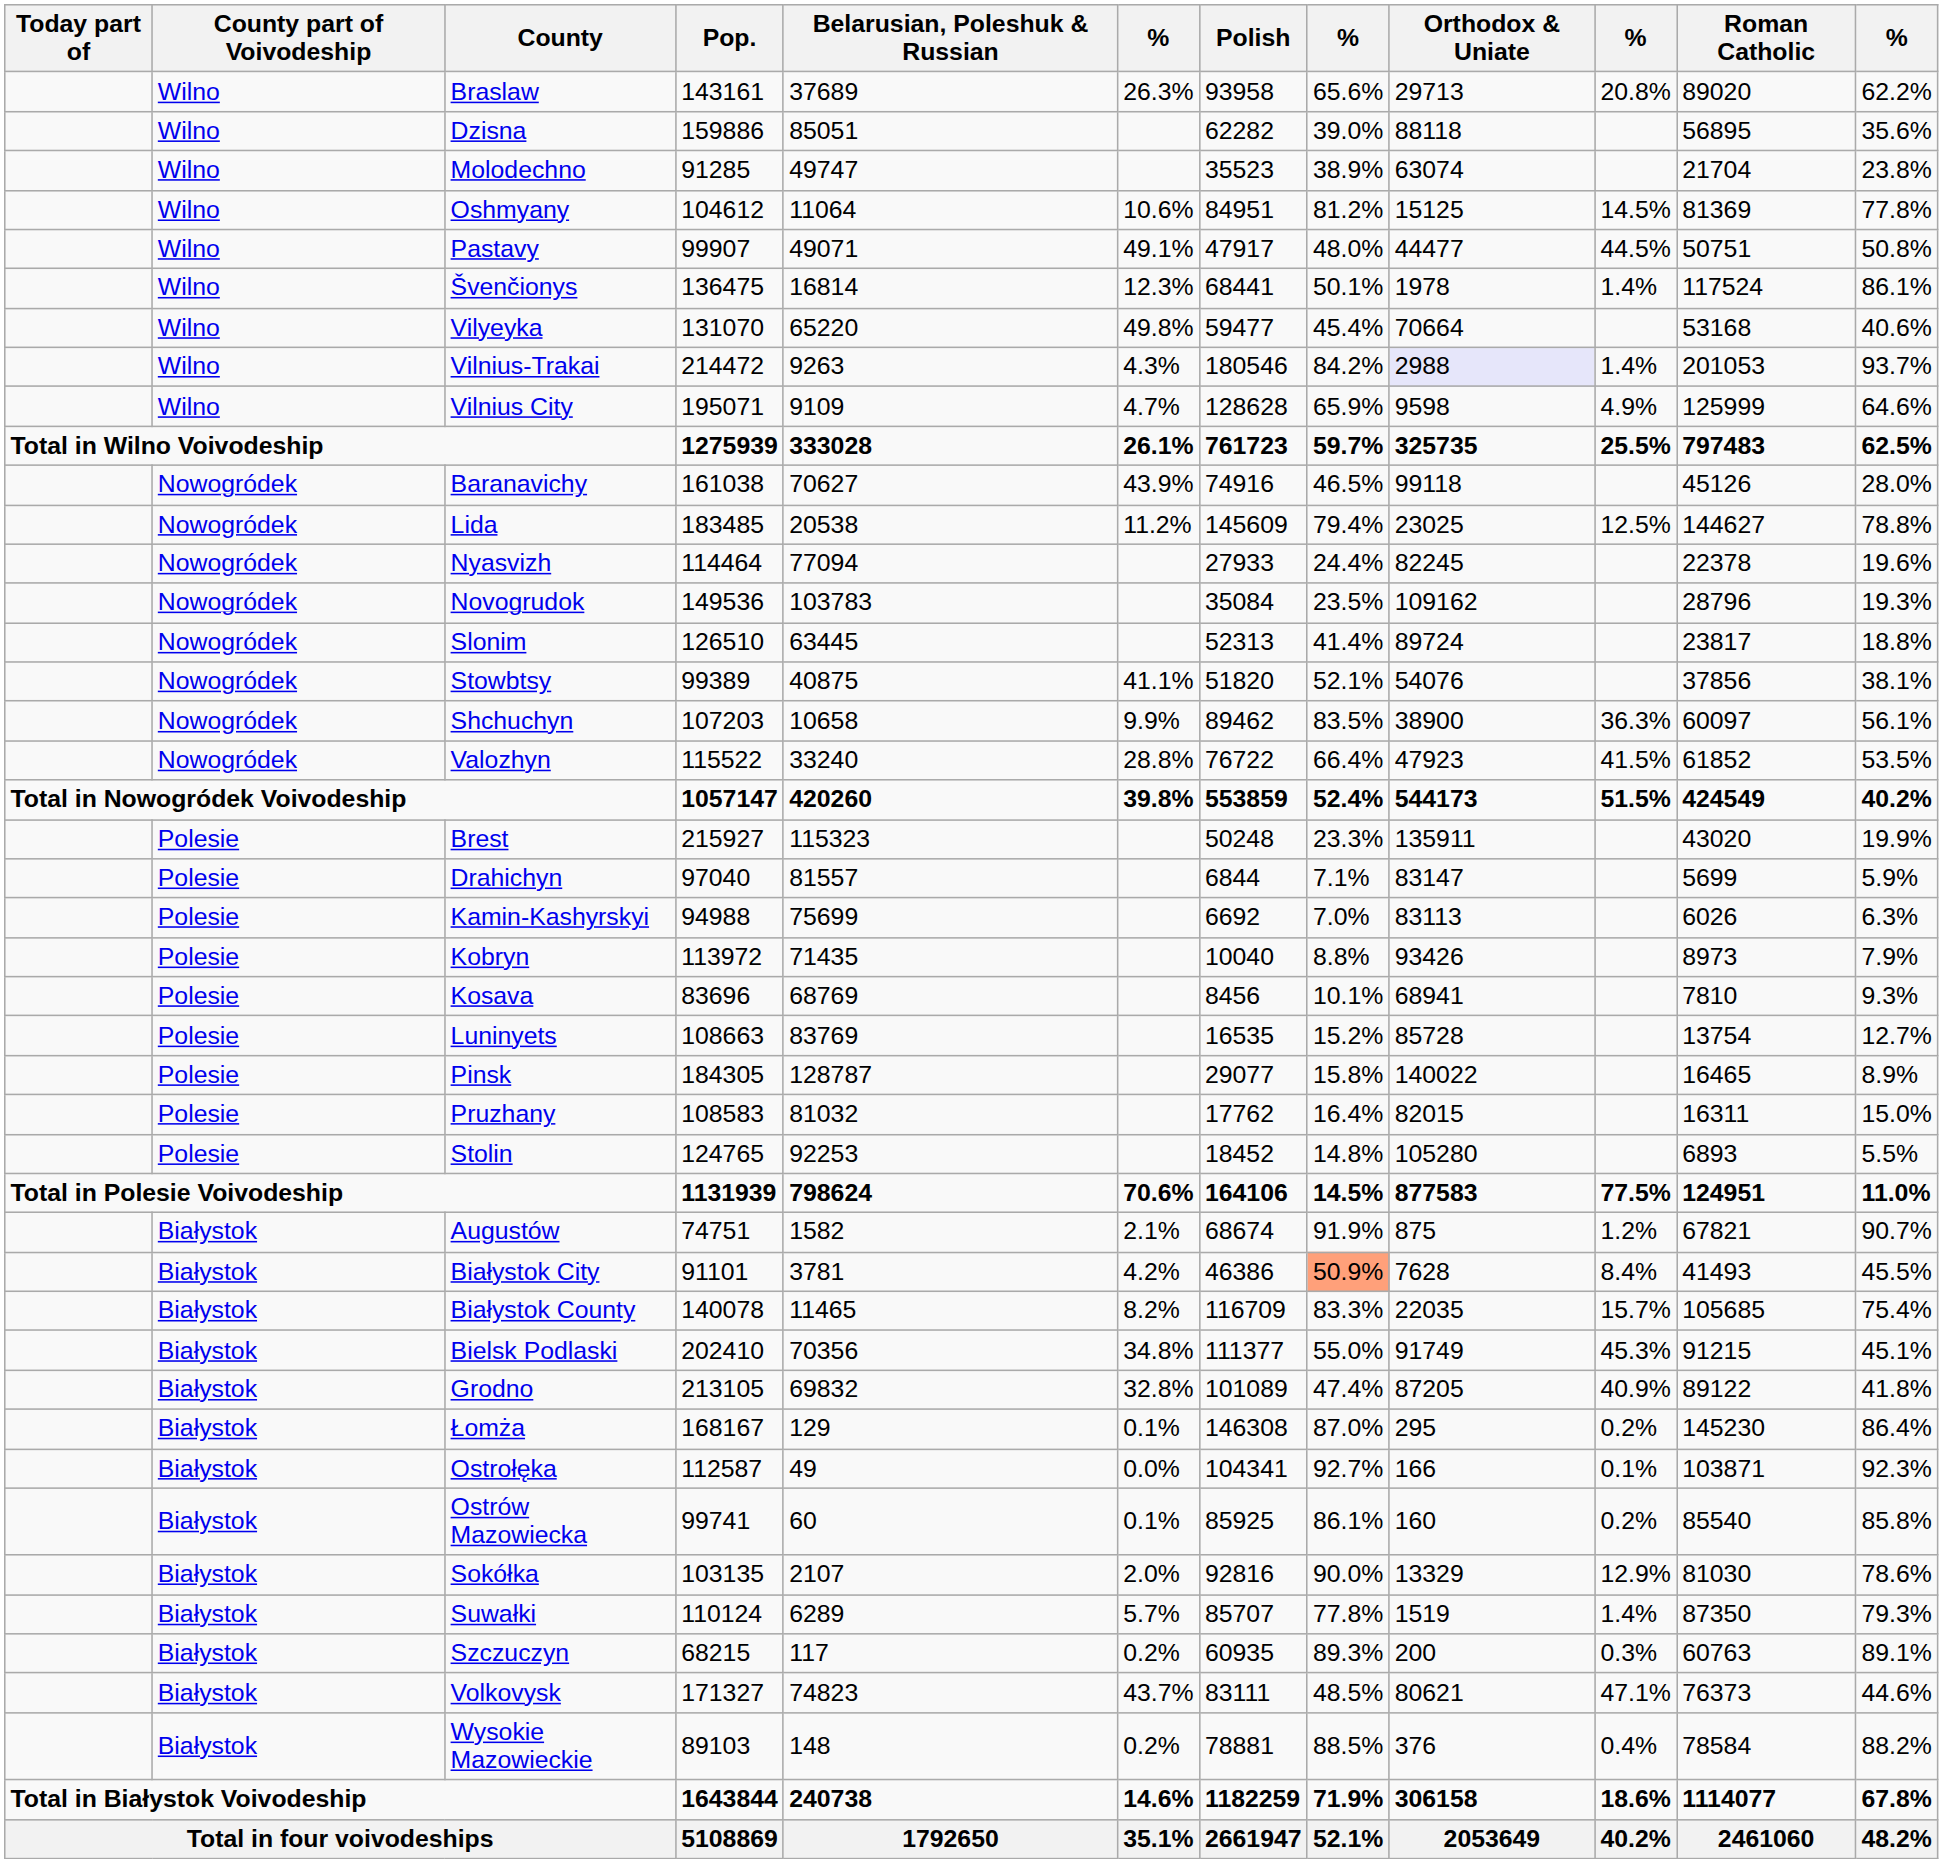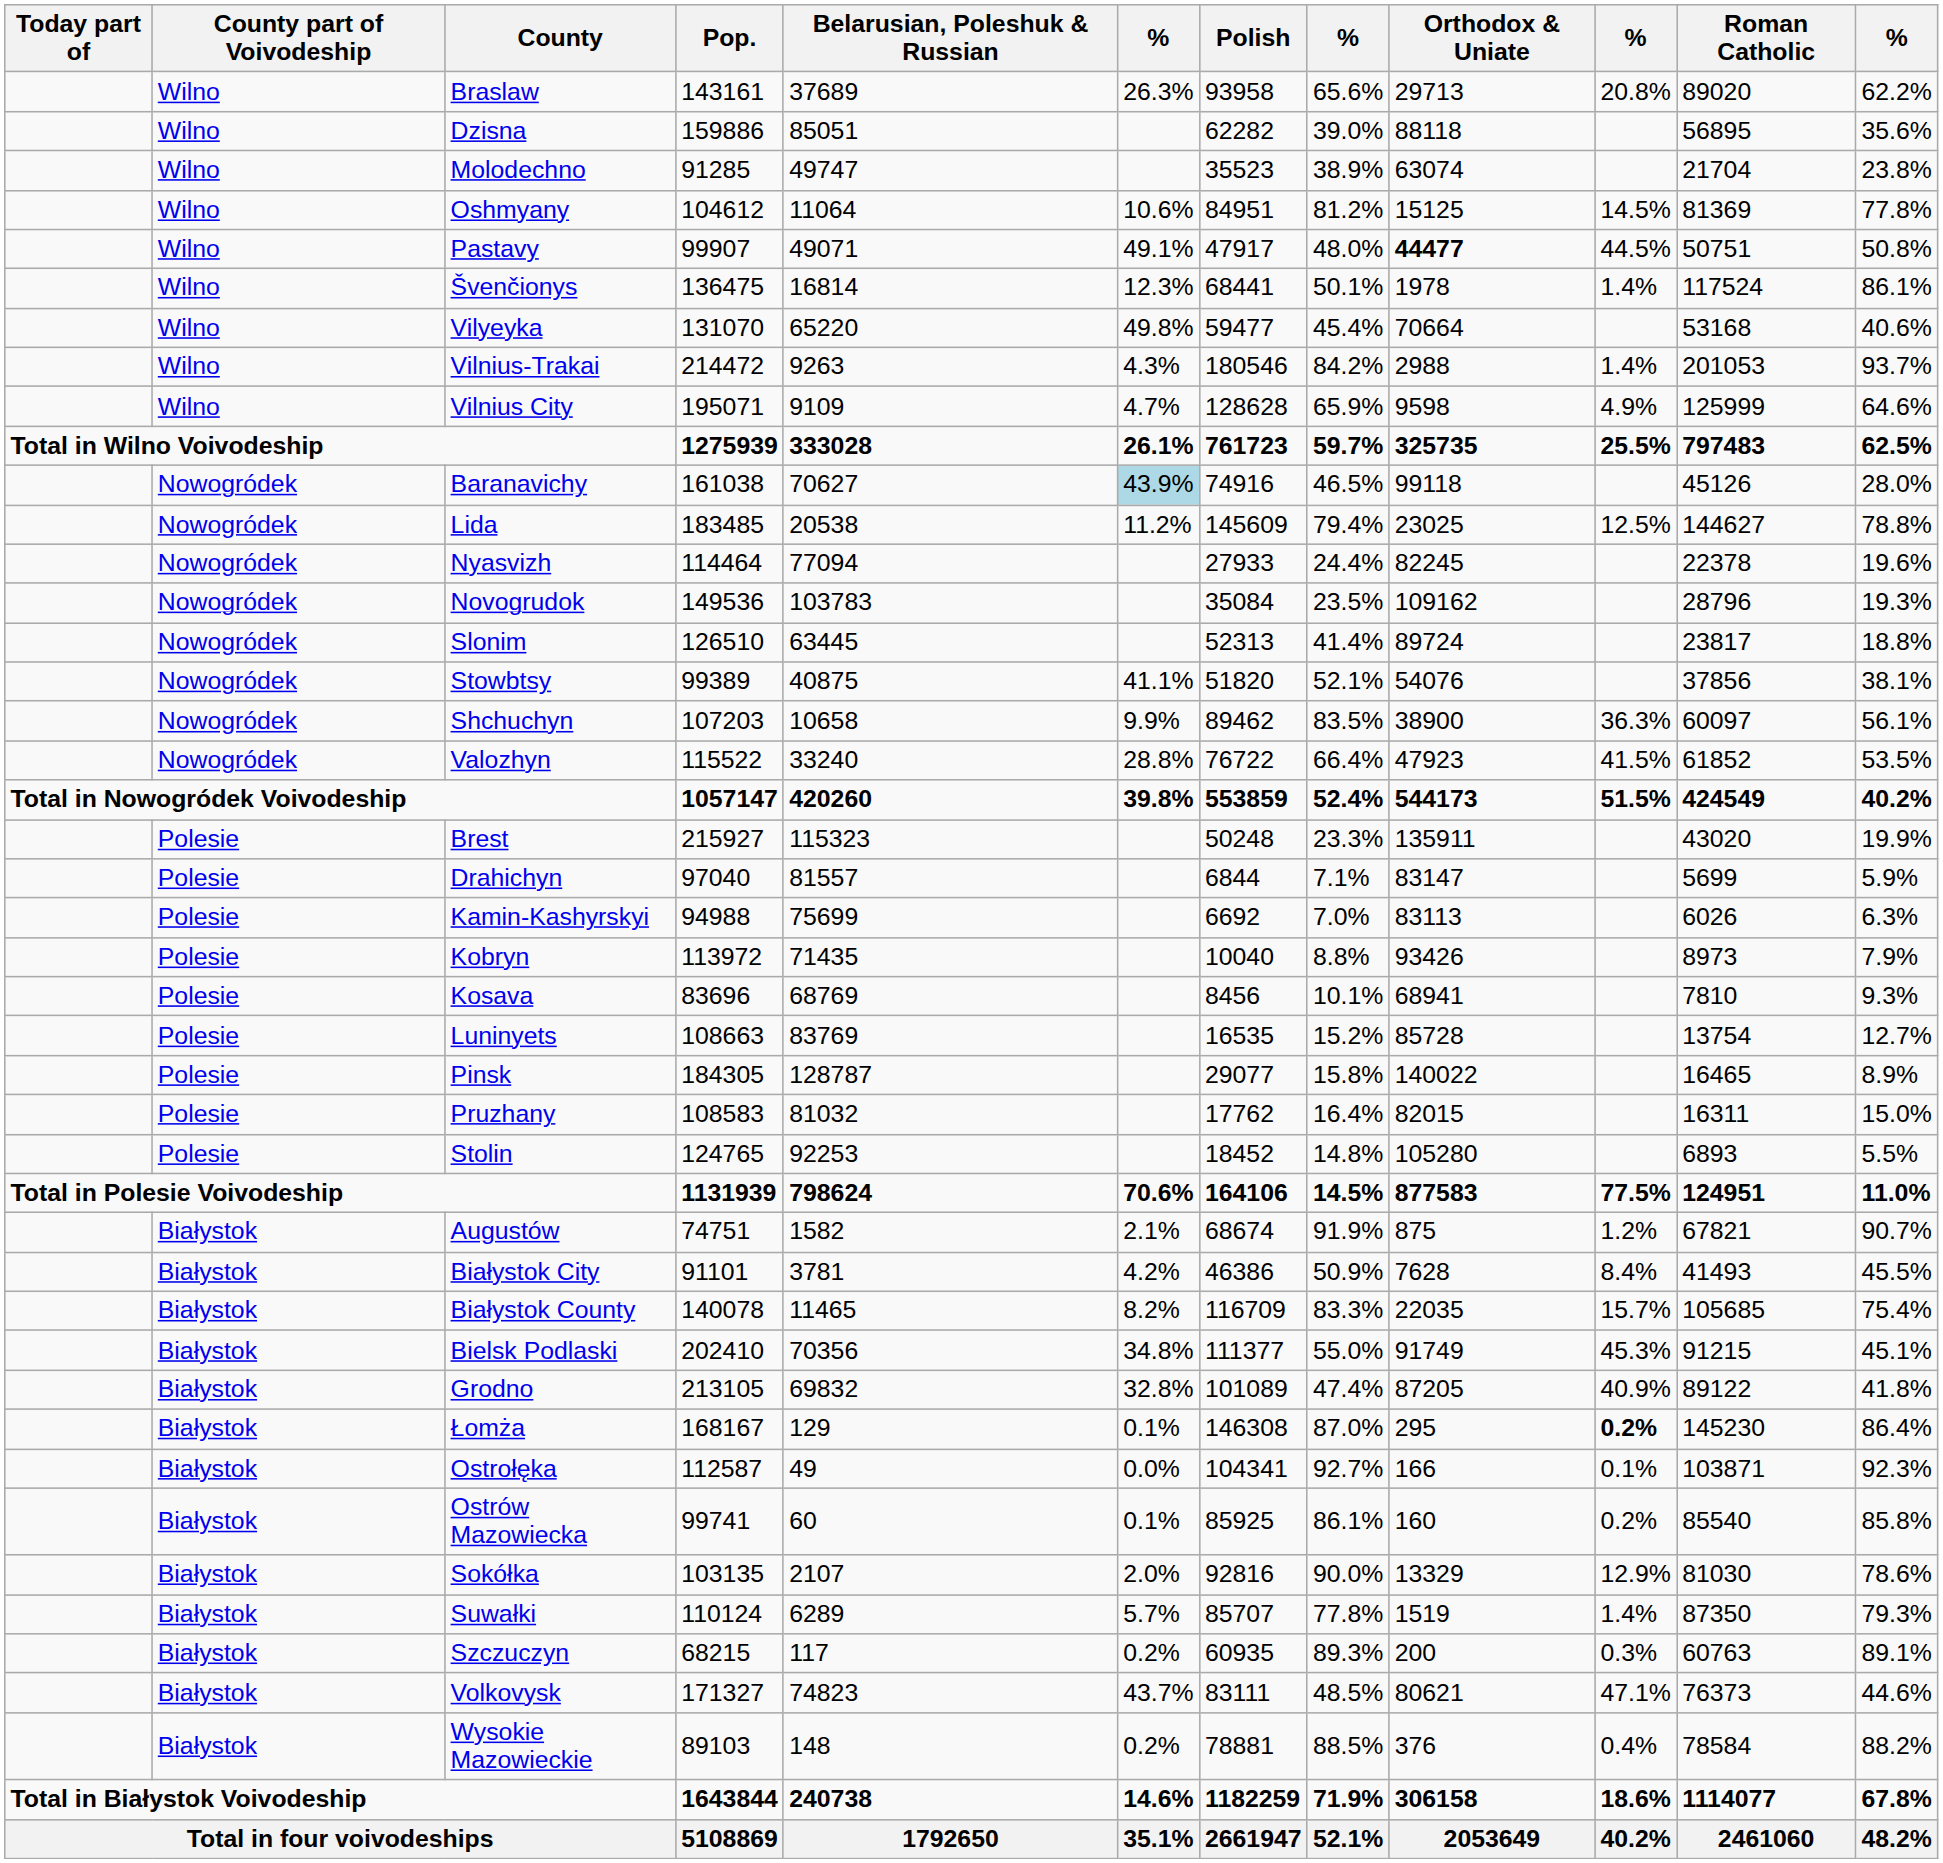Pastavy | Orthodox & Uniate: normal -> bold
Vilnius-Trakai | Orthodox & Uniate: lavender background -> no background
Baranavichy | column 6: no background -> lightblue background
Białystok City | column 8: lightsalmon background -> no background
Łomża | column 10: normal -> bold
